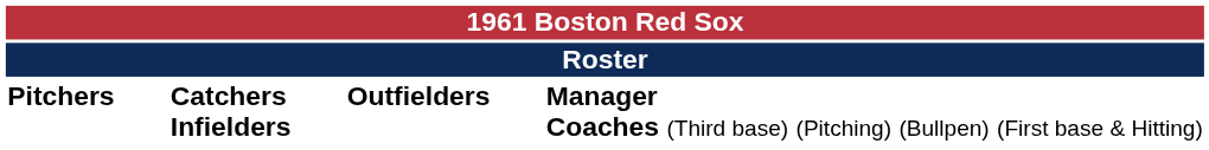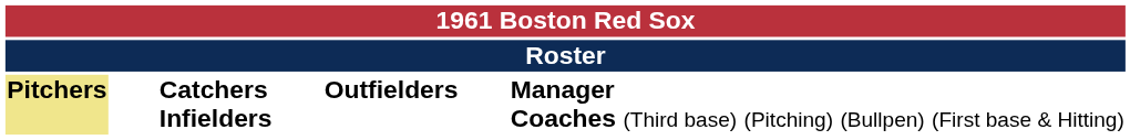Pitchers | column 1: no background -> khaki background
